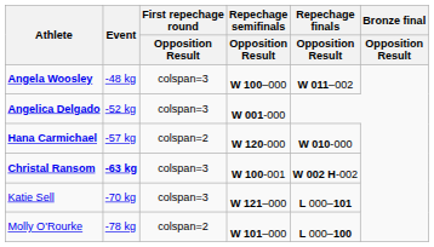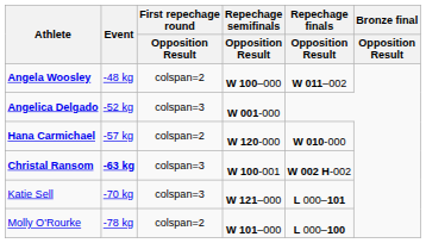Angela Woosley | First repechage round / Opposition Result: colspan=3 -> colspan=2
